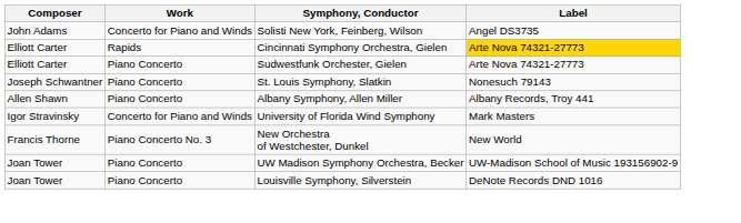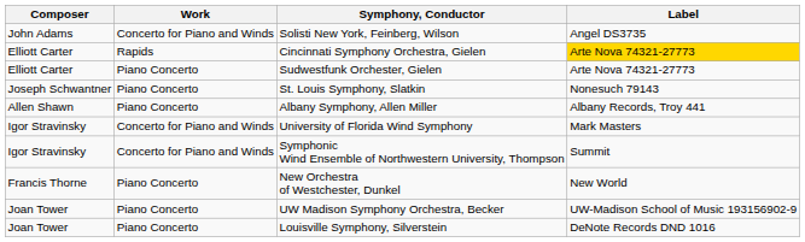+ row: Igor Stravinsky | Concerto for Piano and Winds | Symphonic Wind Ensemble of Northwestern University, Thompson | Summit
New Orchestra of Westchester, Dunkel | Work: Piano Concerto No. 3 -> Piano Concerto
